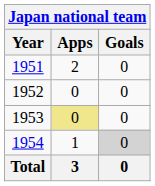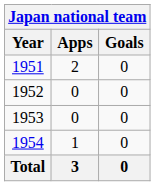1953 | Apps: khaki background -> no background
1954 | Goals: lightgrey background -> no background
